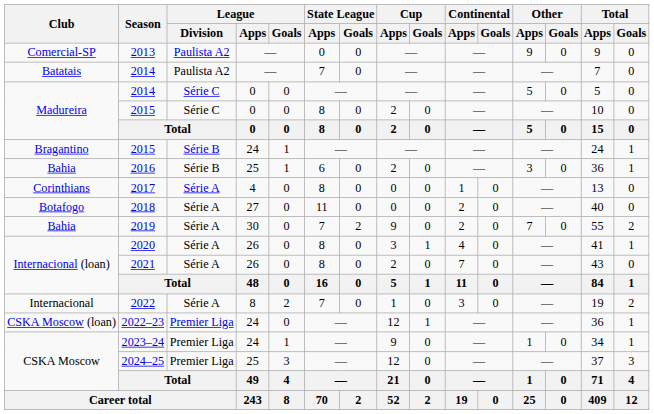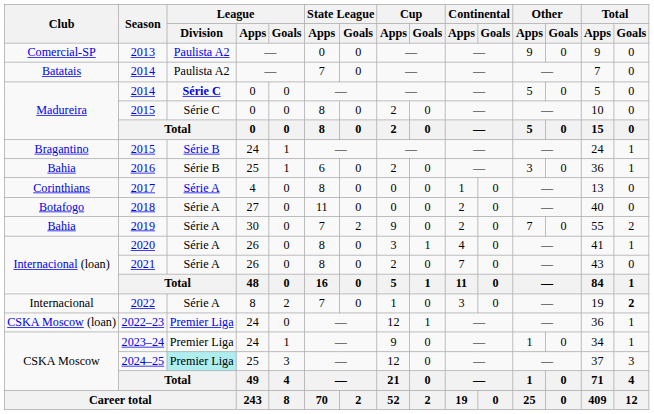Madureira / 2014 | League / Division: normal -> bold
2022 | Total / Goals: normal -> bold
2024–25 | League / Division: no background -> paleturquoise background
